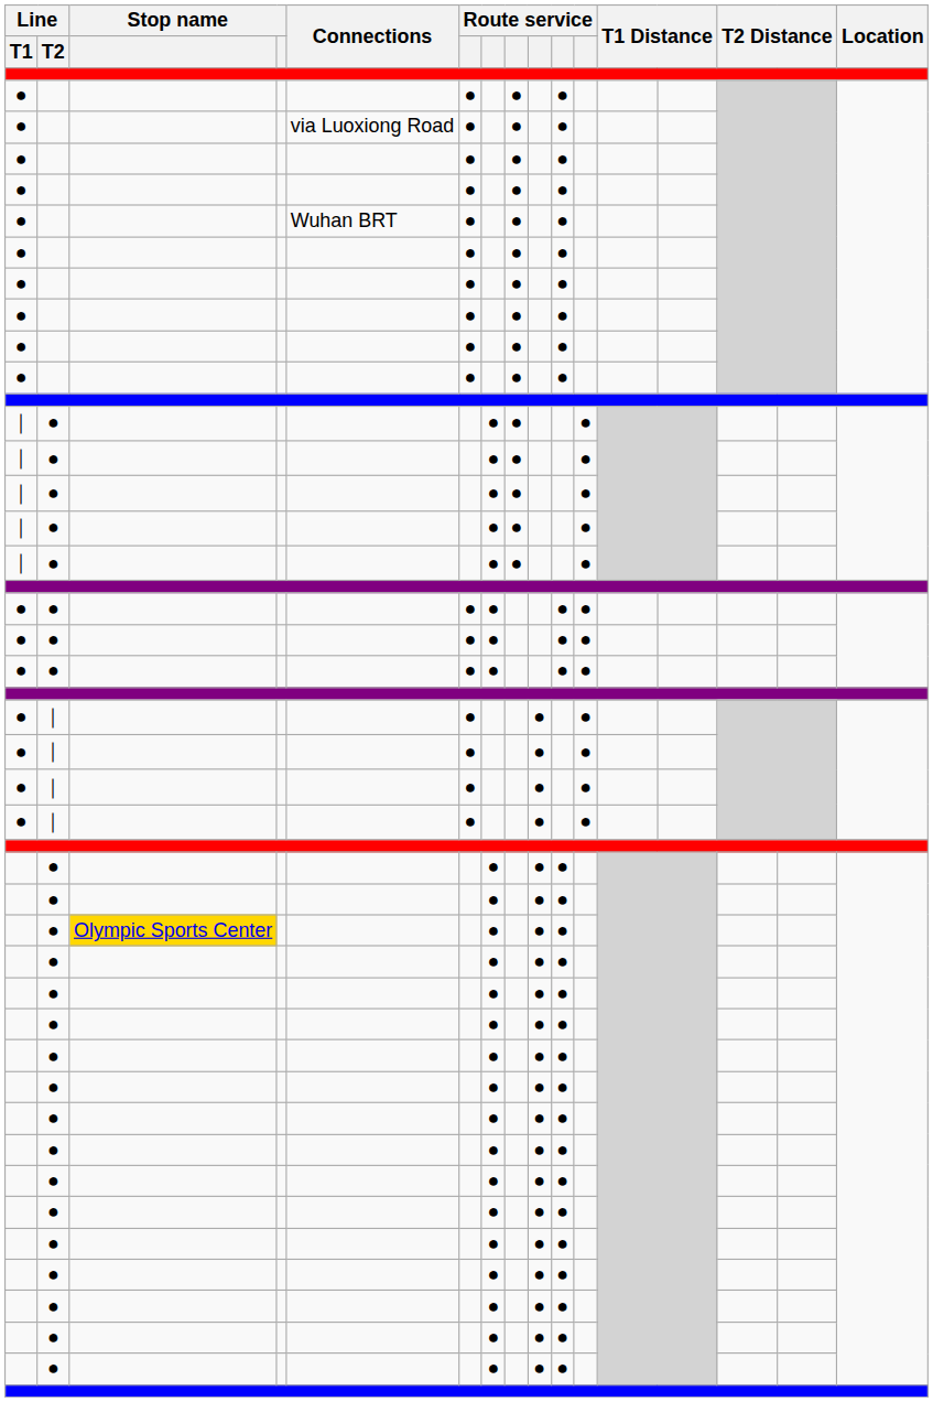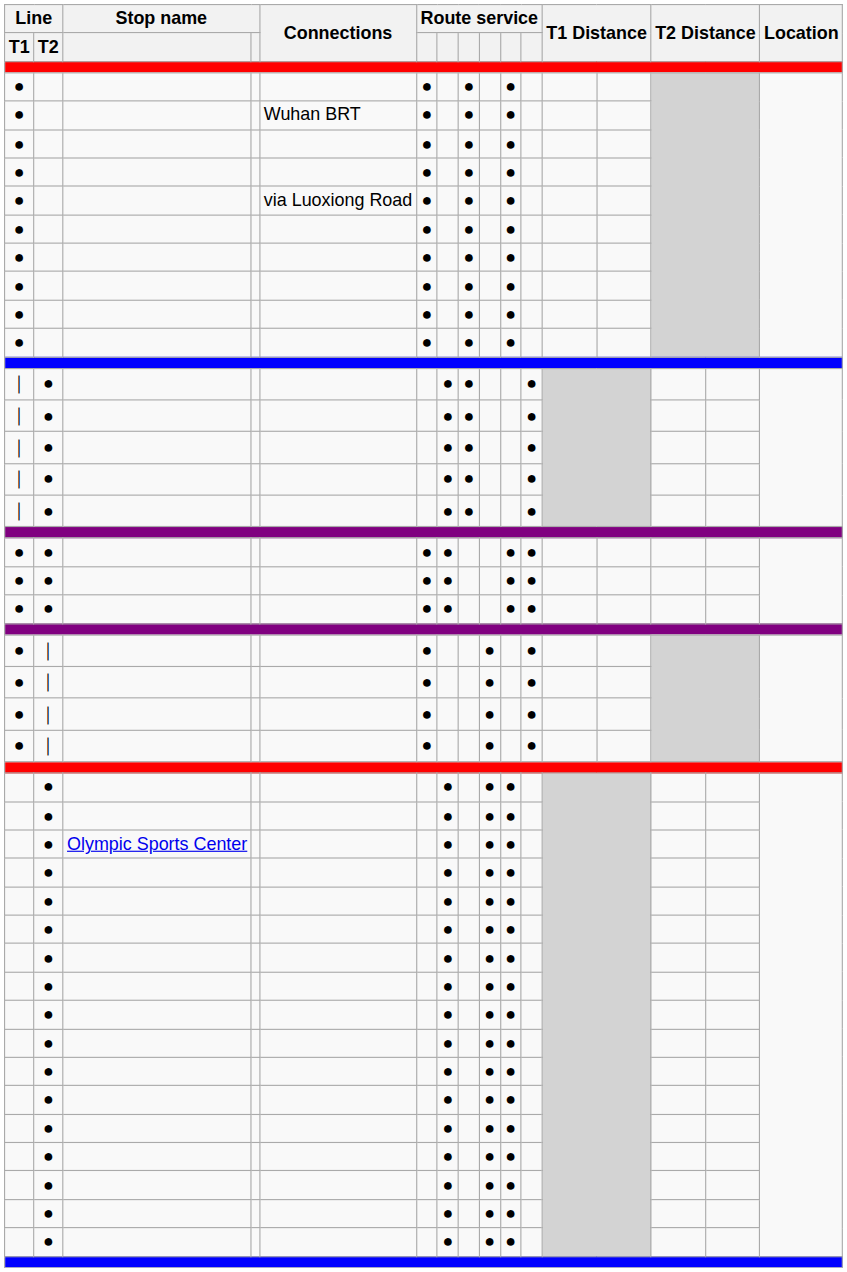row 5 | Connections: via Luoxiong Road -> Wuhan BRT
row 8 | Connections: Wuhan BRT -> via Luoxiong Road
row 32 | column 3: gold background -> no background
